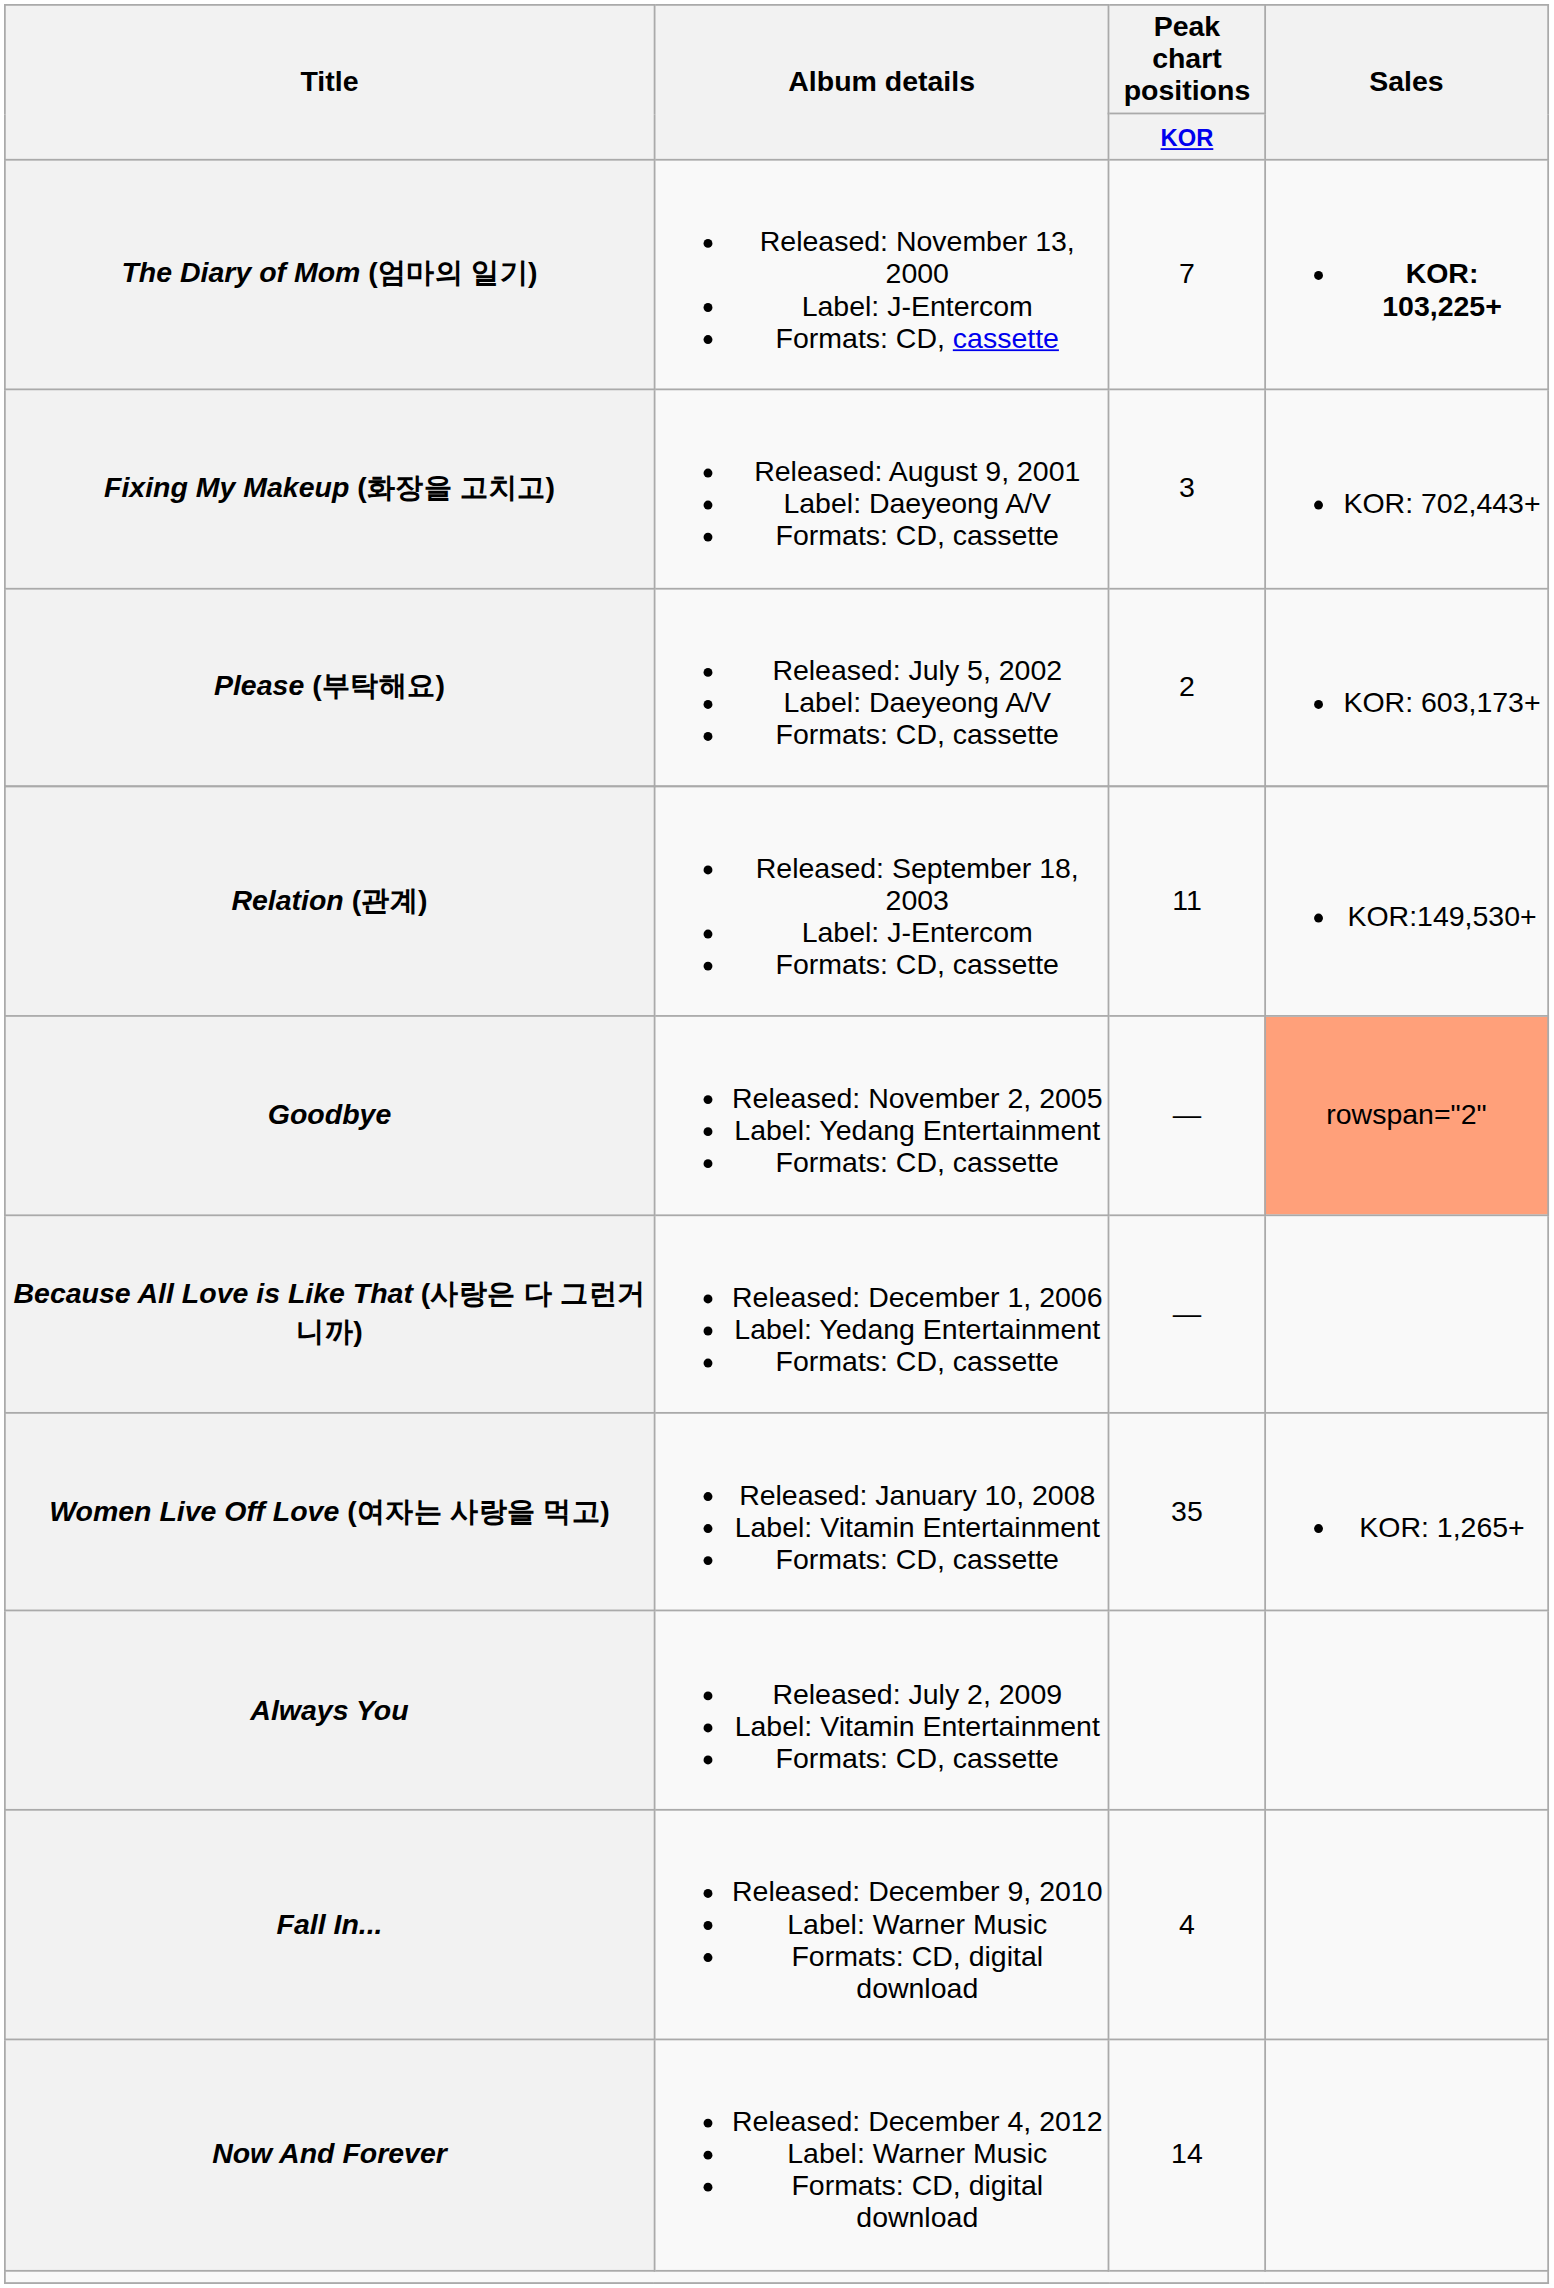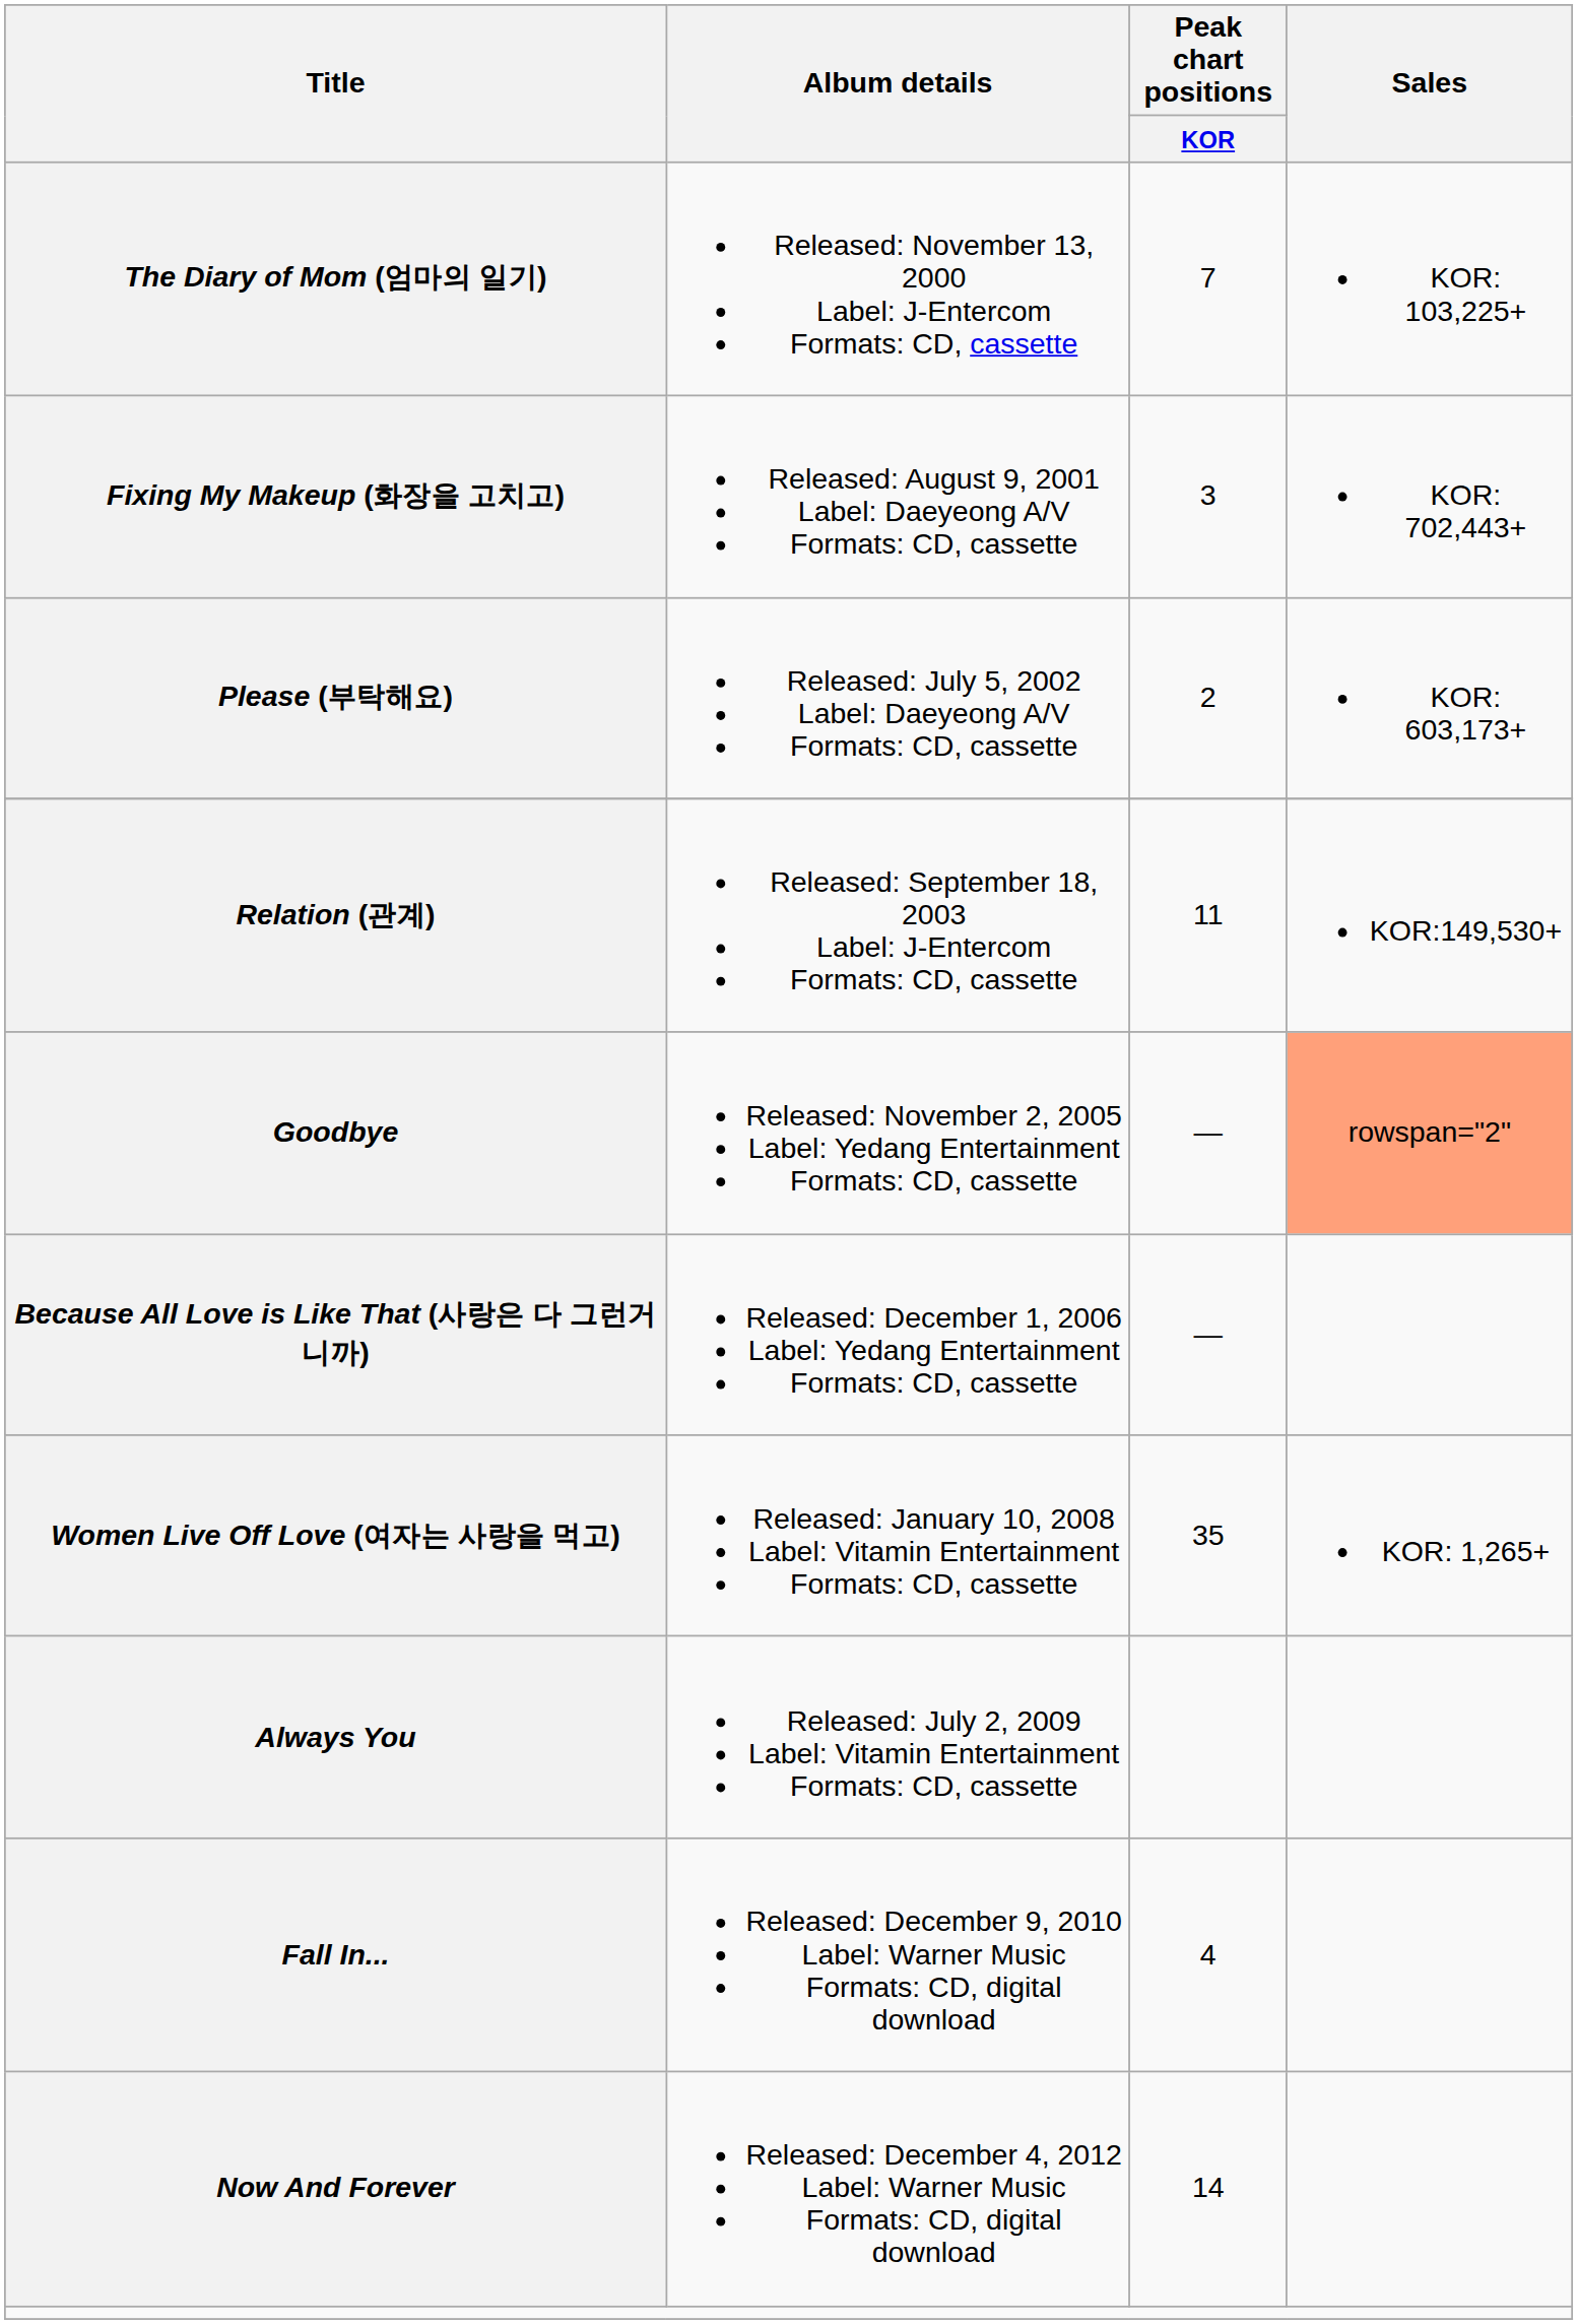The Diary of Mom (엄마의 일기) | Sales: bold -> normal
